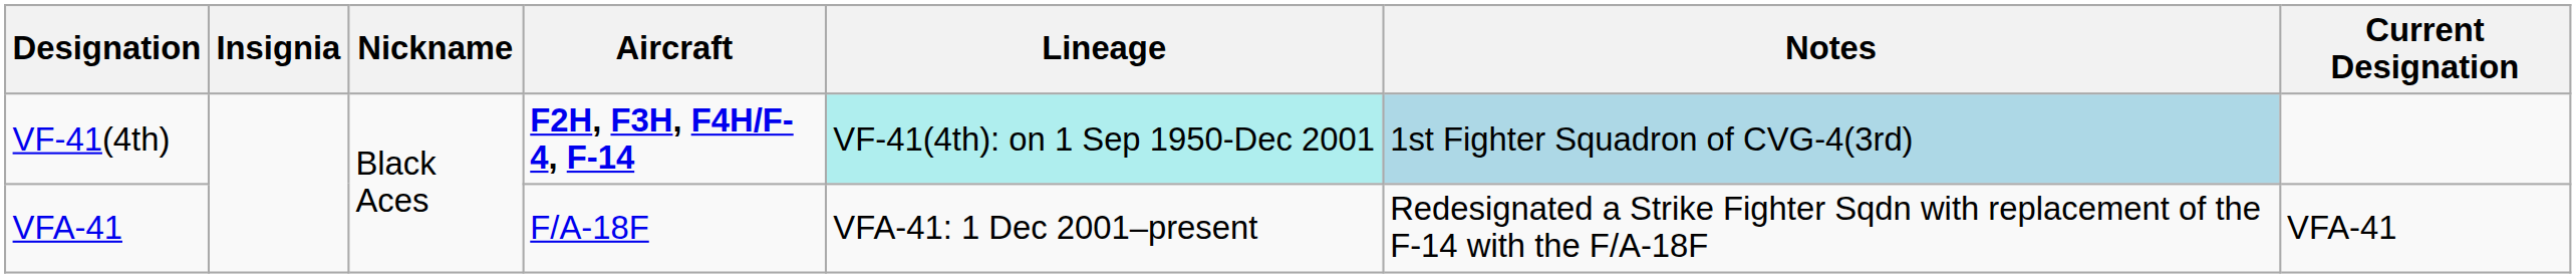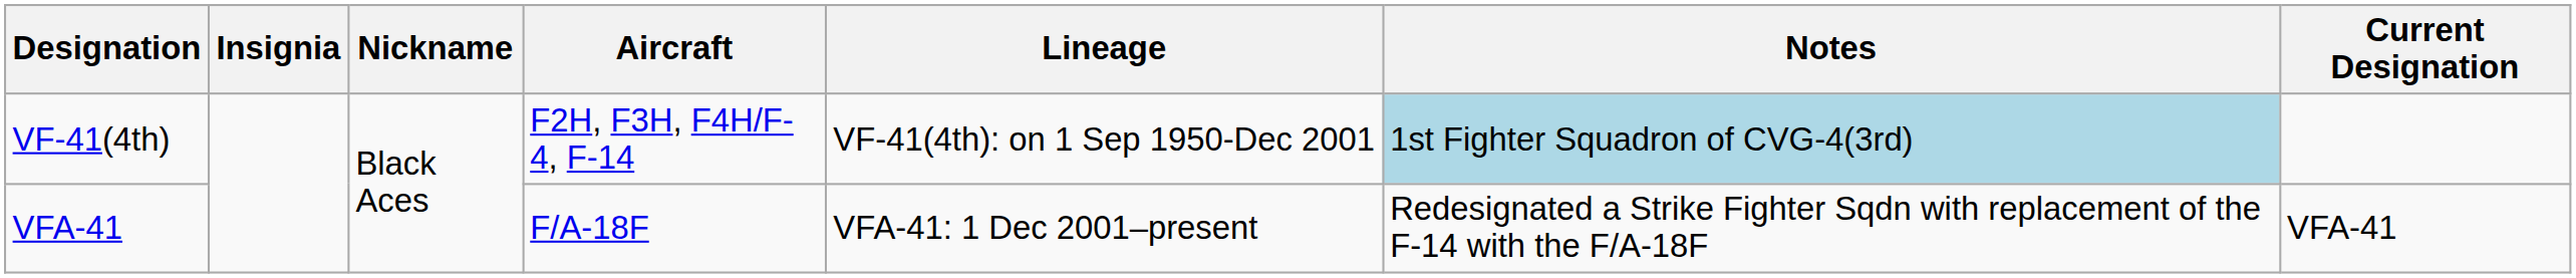VF-41(4th) | Aircraft: bold -> normal
VF-41(4th) | Lineage: paleturquoise background -> no background
